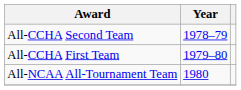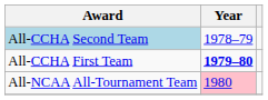row 2 | Award: no background -> lightblue background
row 3 | Year: normal -> bold
row 4 | Year: no background -> pink background
